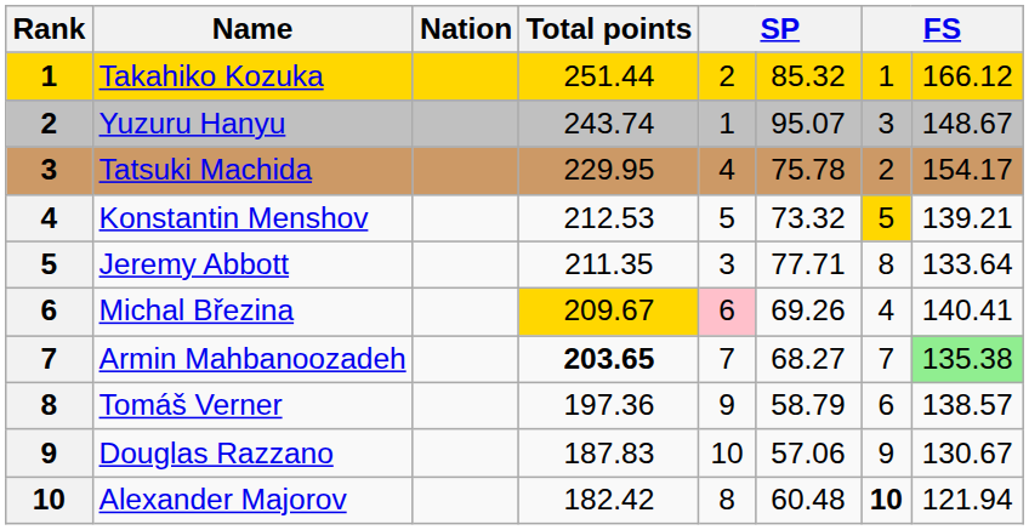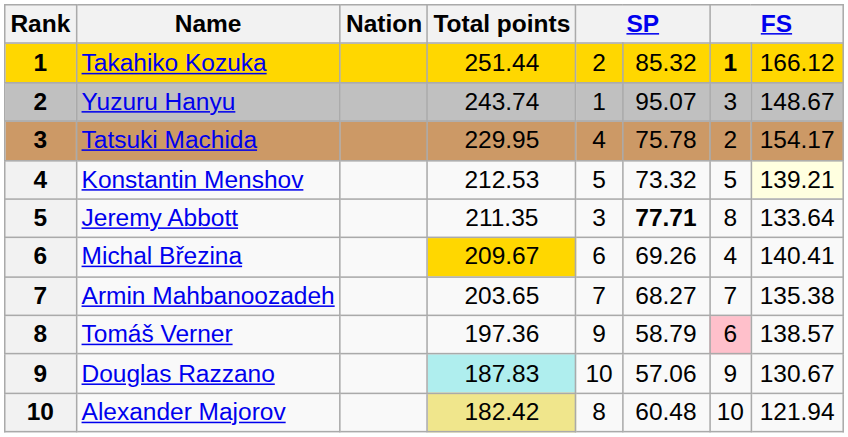Takahiko Kozuka | column 7: normal -> bold
Konstantin Menshov | column 7: gold background -> no background
Konstantin Menshov | column 8: no background -> lightyellow background
Jeremy Abbott | column 6: normal -> bold
Michal Březina | column 5: pink background -> no background
Armin Mahbanoozadeh | Total points: bold -> normal
Armin Mahbanoozadeh | column 8: lightgreen background -> no background
Tomáš Verner | column 7: no background -> pink background
Douglas Razzano | Total points: no background -> paleturquoise background
Alexander Majorov | Total points: no background -> khaki background
Alexander Majorov | column 7: bold -> normal
